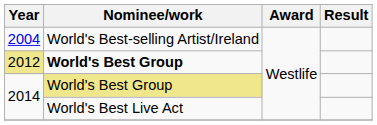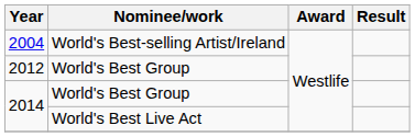2012 | Year: khaki background -> no background
2012 | Nominee/work: bold -> normal
2014 / World's Best Group | Nominee/work: khaki background -> no background
